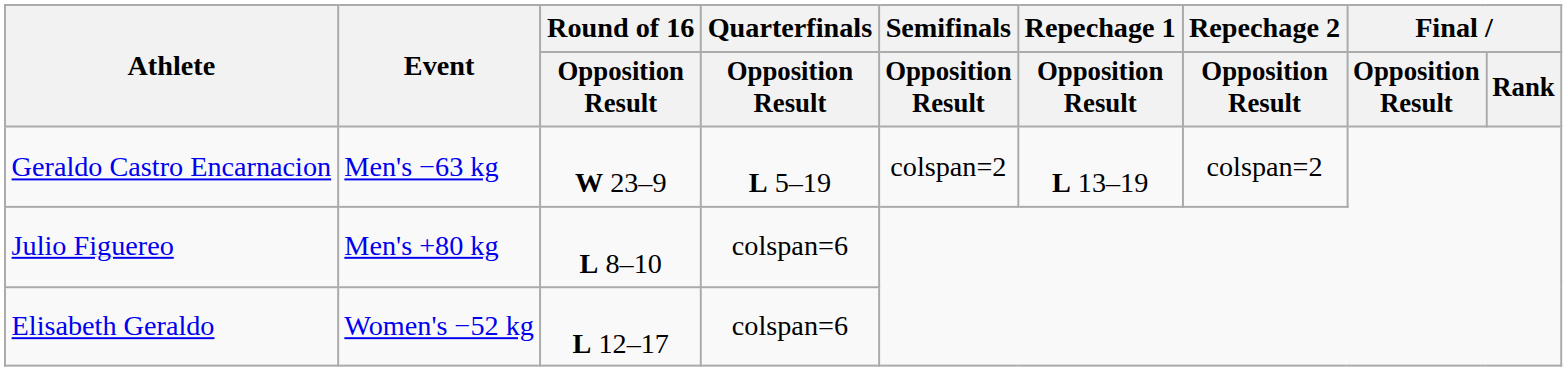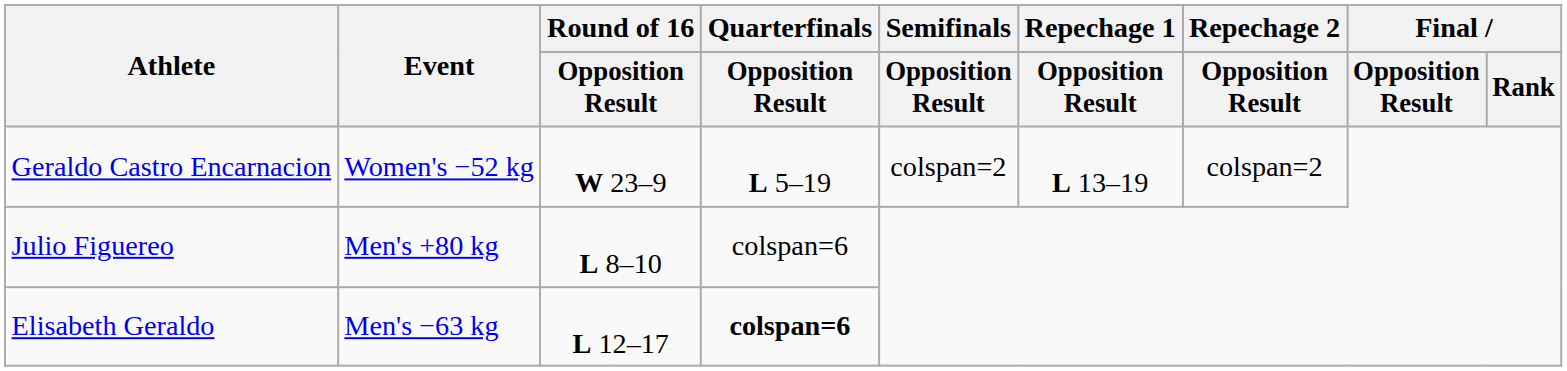Geraldo Castro Encarnacion | Event: Men's −63 kg -> Women's −52 kg
Elisabeth Geraldo | Event: Women's −52 kg -> Men's −63 kg
Elisabeth Geraldo | Quarterfinals / Opposition Result: normal -> bold
